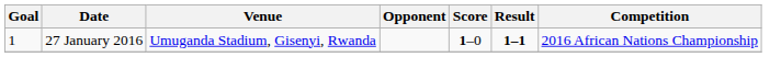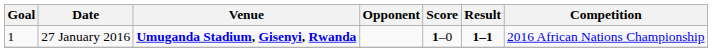27 January 2016 | Venue: normal -> bold
